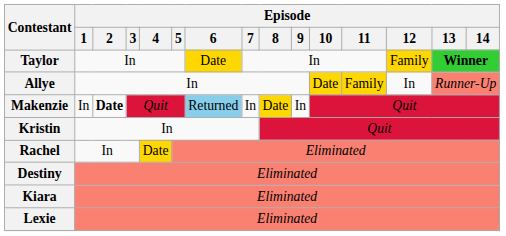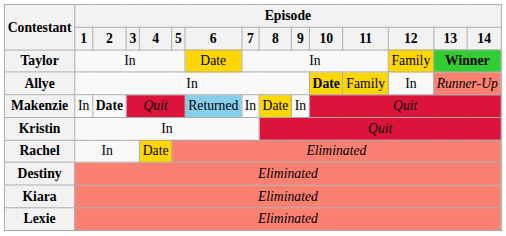Allye | Episode / 10: normal -> bold
